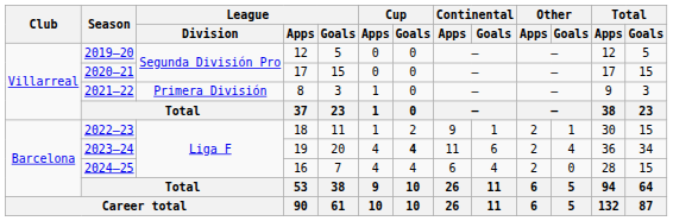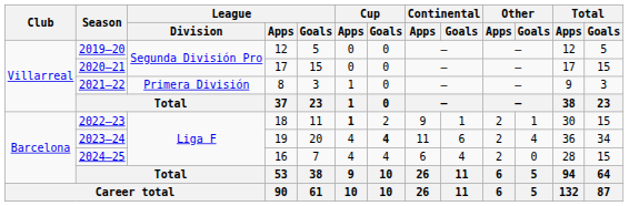2022–23 | Cup / Apps: normal -> bold
